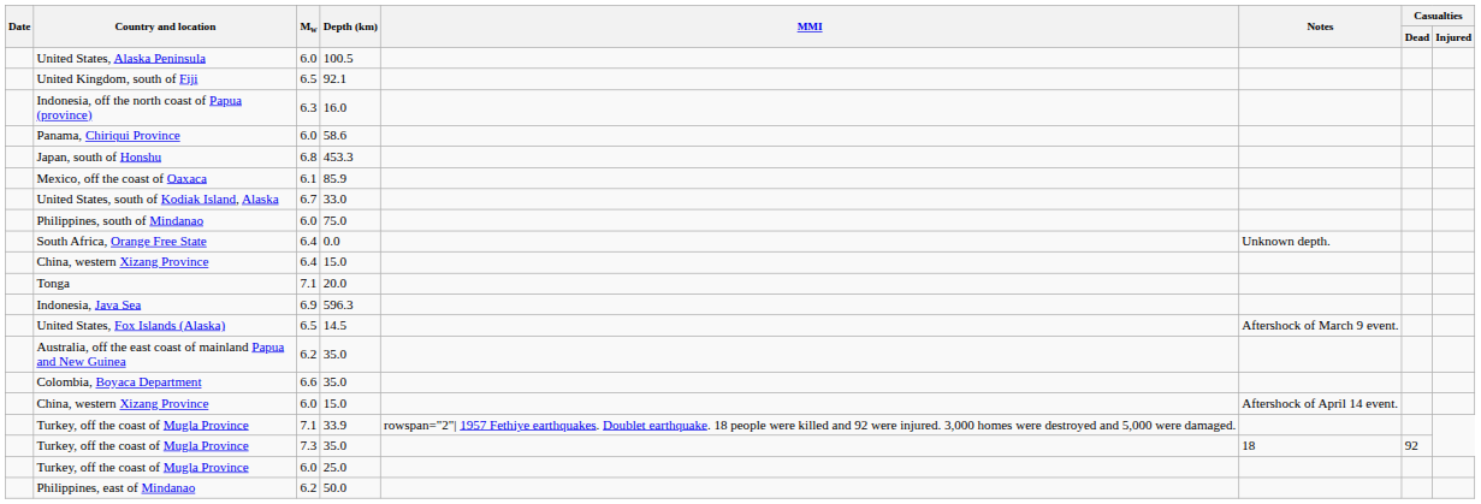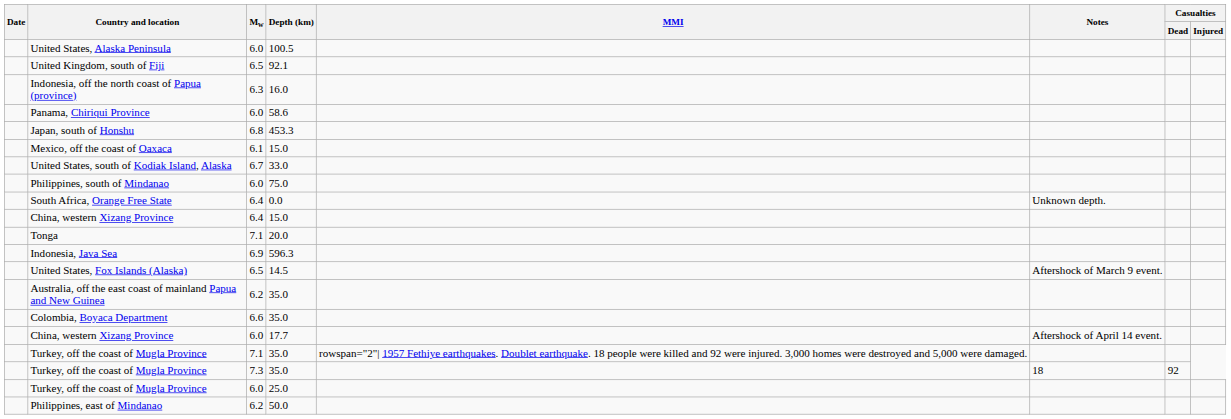Mexico, off the coast of Oaxaca | Depth (km): 85.9 -> 15.0
China, western Xizang Province / 6.0 | Depth (km): 15.0 -> 17.7
Turkey, off the coast of Mugla Province / 7.1 | Depth (km): 33.9 -> 35.0
